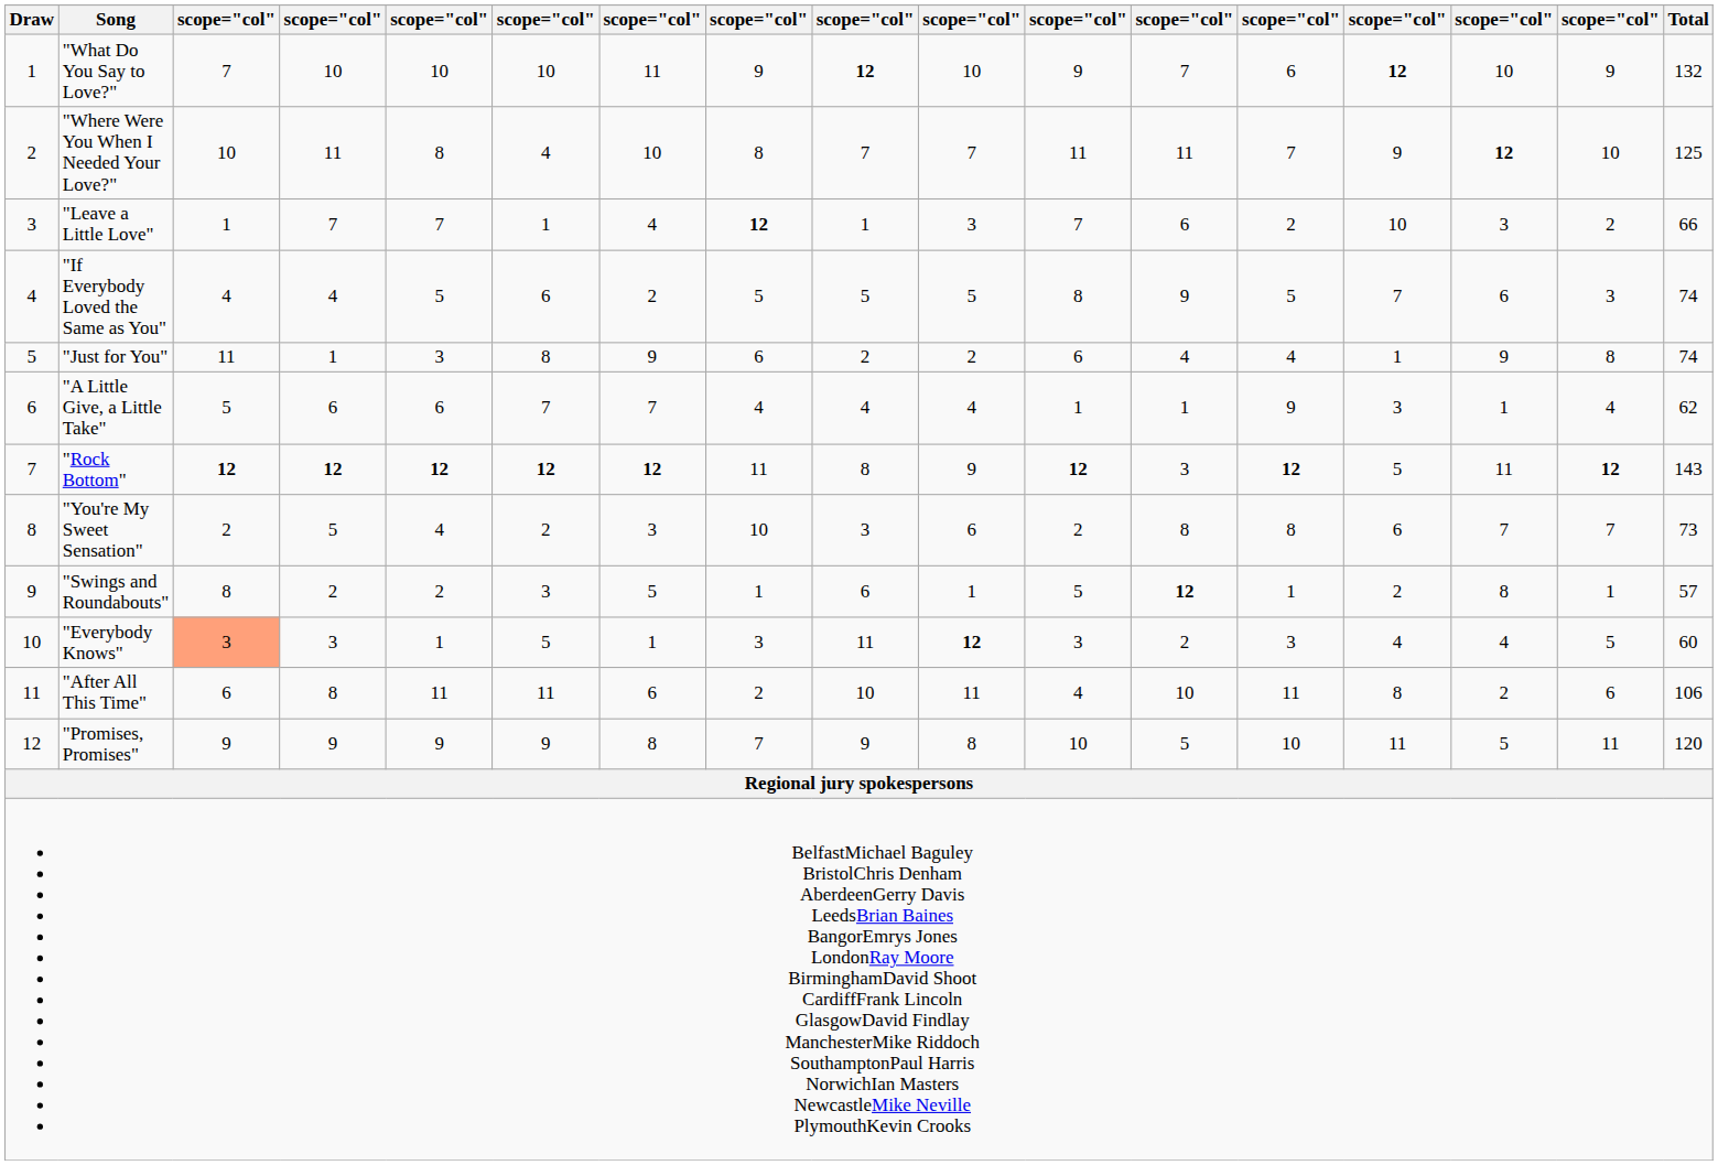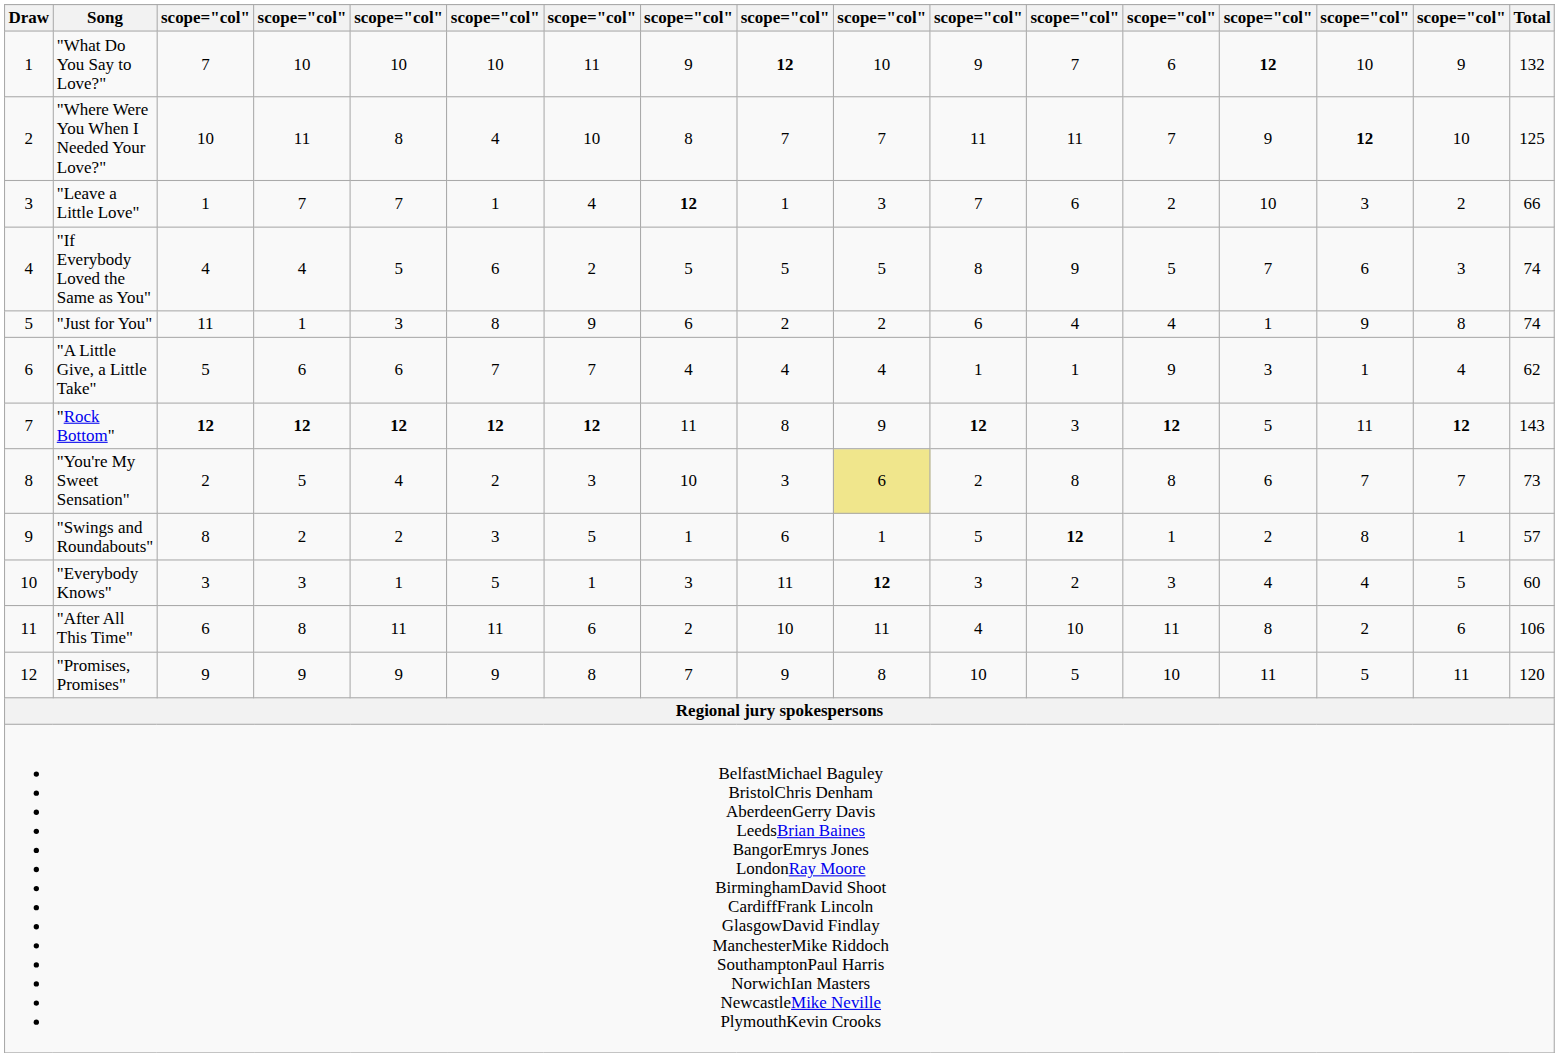"You're My Sweet Sensation" | column 10: no background -> khaki background
"Everybody Knows" | column 3: lightsalmon background -> no background
